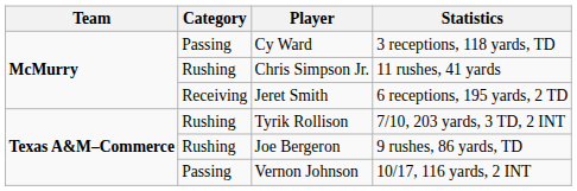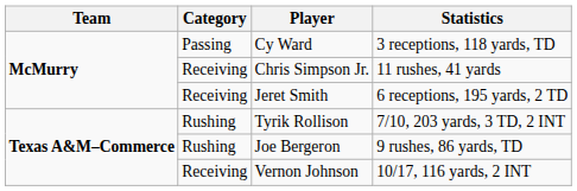Chris Simpson Jr. | Category: Rushing -> Receiving
Vernon Johnson | Category: Passing -> Receiving
